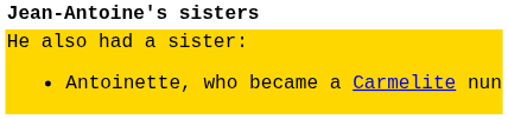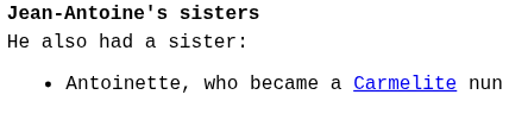row 2 | column 1: gold background -> no background
